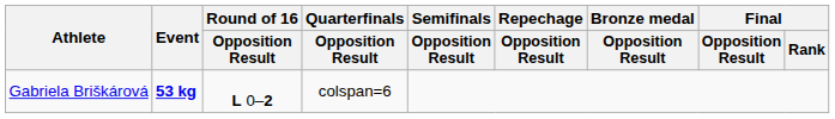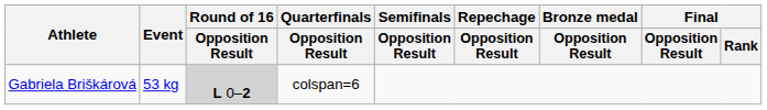Gabriela Briškárová | Event: bold -> normal
Gabriela Briškárová | Round of 16 / Opposition Result: no background -> lightgrey background
